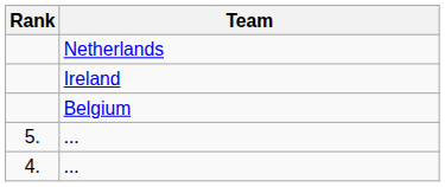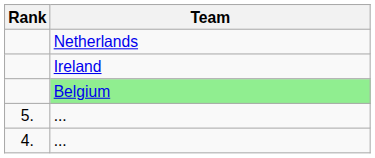row 4 | Team: no background -> lightgreen background
